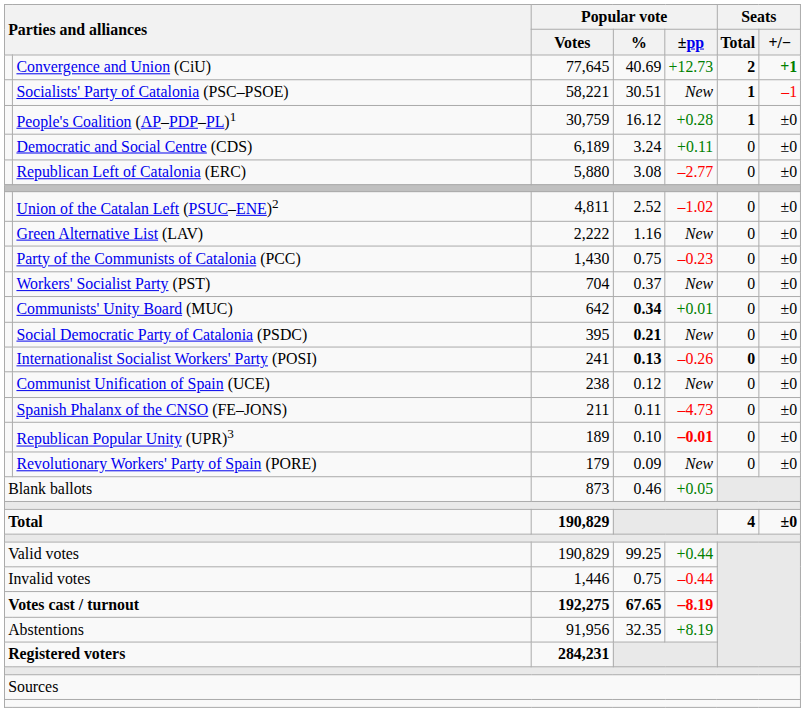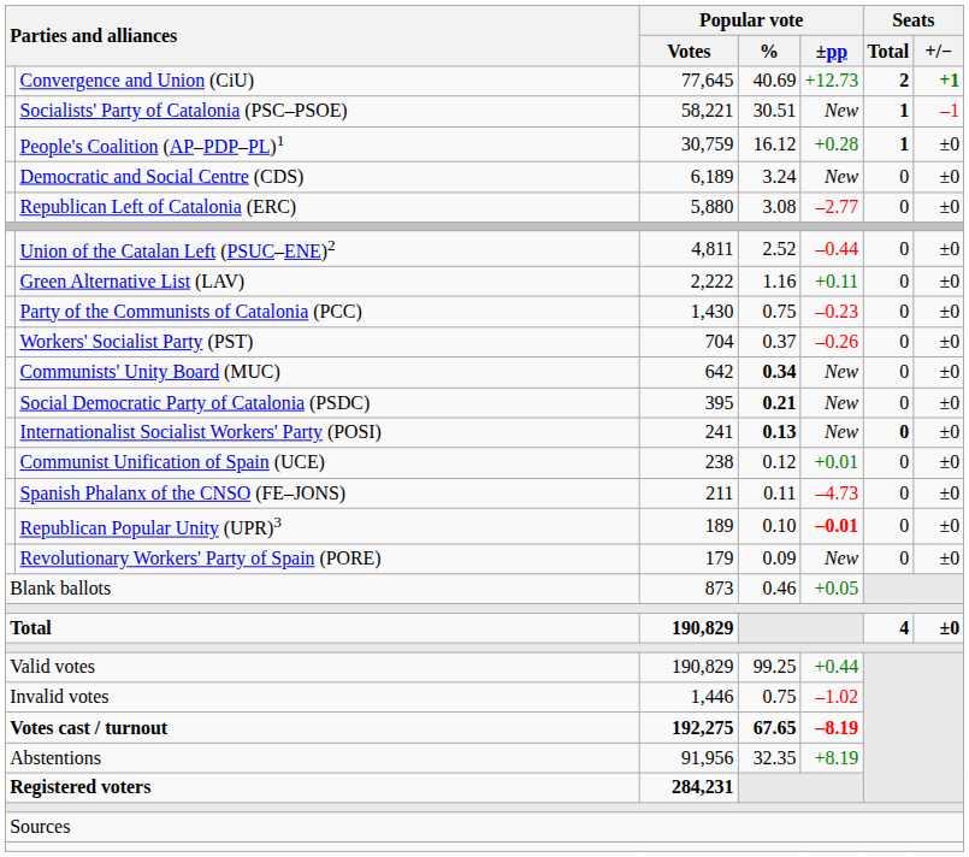Democratic and Social Centre (CDS) | Popular vote / ±pp: +0.11 -> New
Union of the Catalan Left (PSUC–ENE)2 | Popular vote / ±pp: –1.02 -> –0.44
Green Alternative List (LAV) | Popular vote / ±pp: New -> +0.11
Workers' Socialist Party (PST) | Popular vote / ±pp: New -> –0.26
Communists' Unity Board (MUC) | Popular vote / ±pp: +0.01 -> New
Internationalist Socialist Workers' Party (POSI) | Popular vote / ±pp: –0.26 -> New
Communist Unification of Spain (UCE) | Popular vote / ±pp: New -> +0.01
Invalid votes | Popular vote / ±pp: –0.44 -> –1.02
